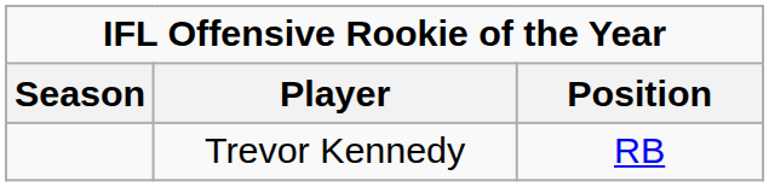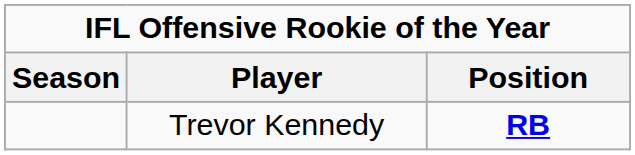Trevor Kennedy | Position: normal -> bold
